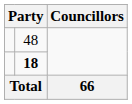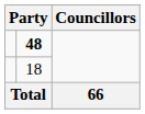48 | column 2: normal -> bold
18 | column 2: bold -> normal
